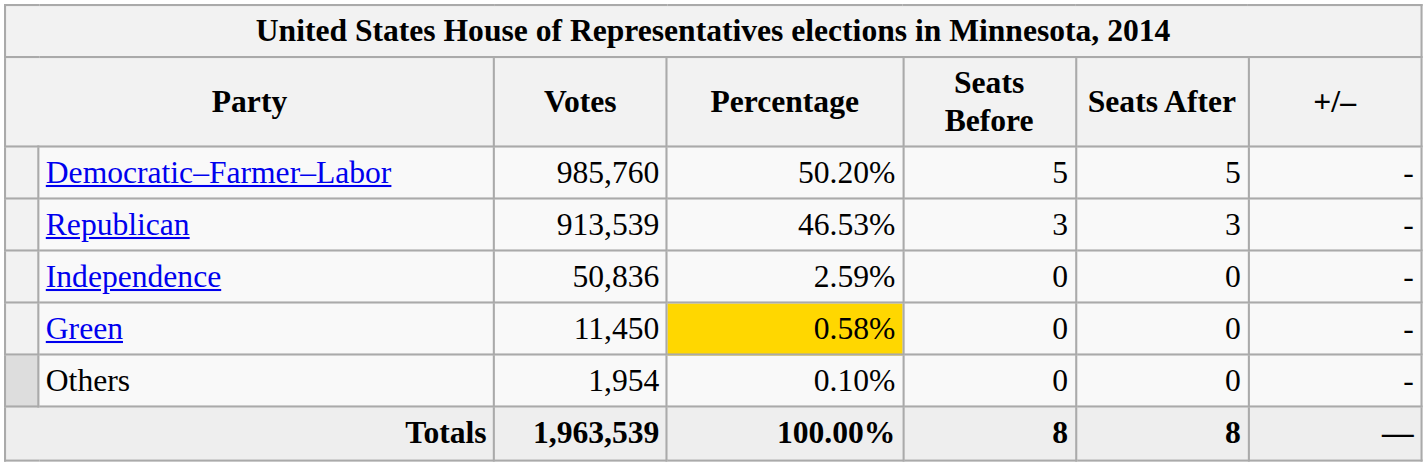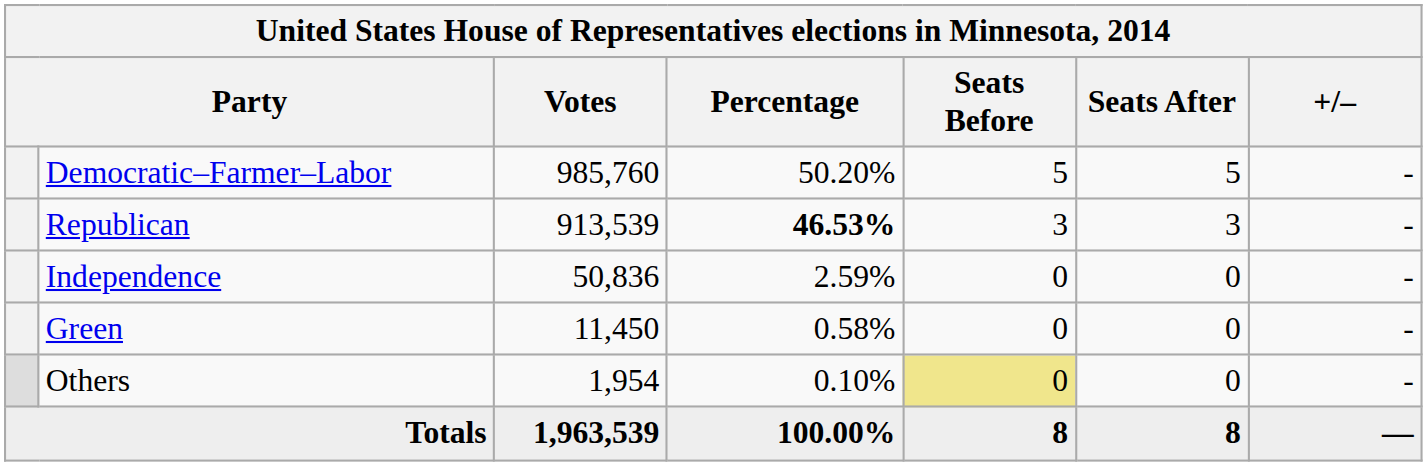Republican | Percentage: normal -> bold
Green | Percentage: gold background -> no background
Others | Seats Before: no background -> khaki background
